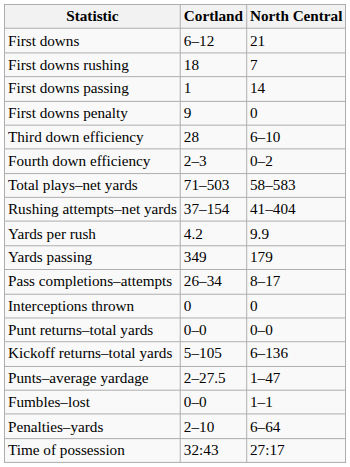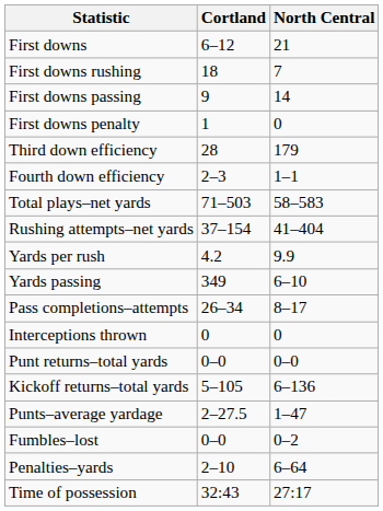First downs passing | Cortland: 1 -> 9
First downs penalty | Cortland: 9 -> 1
Third down efficiency | North Central: 6–10 -> 179
Fourth down efficiency | North Central: 0–2 -> 1–1
Yards passing | North Central: 179 -> 6–10
Fumbles–lost | North Central: 1–1 -> 0–2
